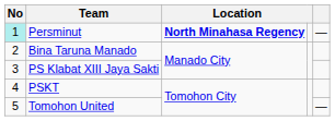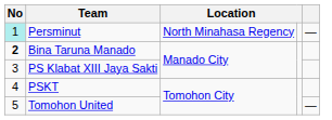Persminut | column 3: bold -> normal
Bina Taruna Manado | No: normal -> bold
